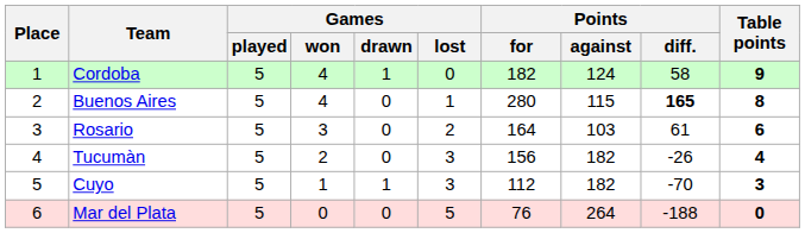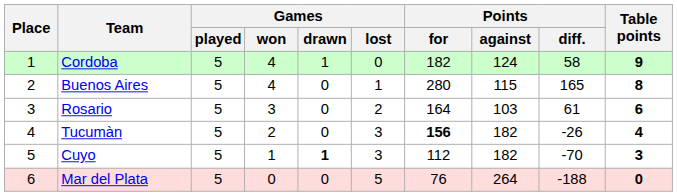Buenos Aires | Points / diff.: bold -> normal
Tucumàn | Points / for: normal -> bold
Cuyo | Games / drawn: normal -> bold
